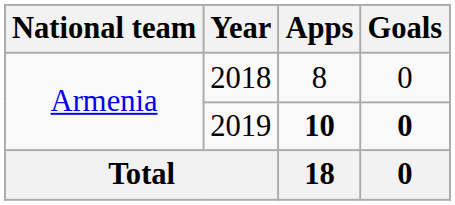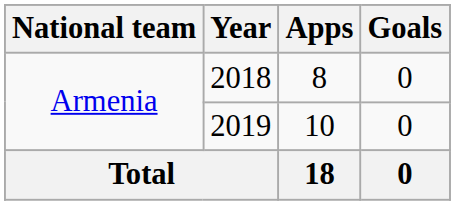2019 | Apps: bold -> normal
2019 | Goals: bold -> normal
